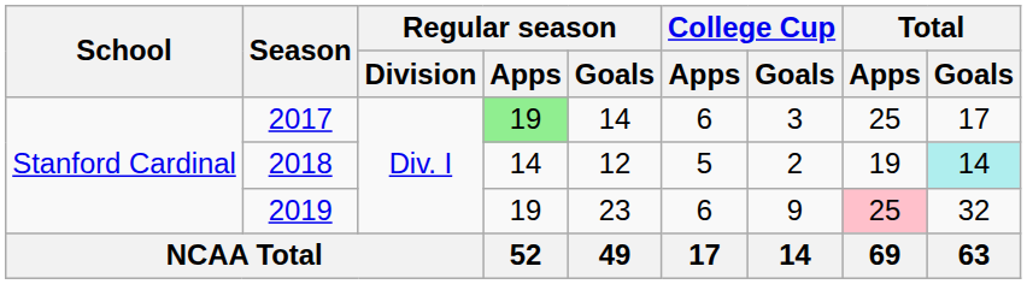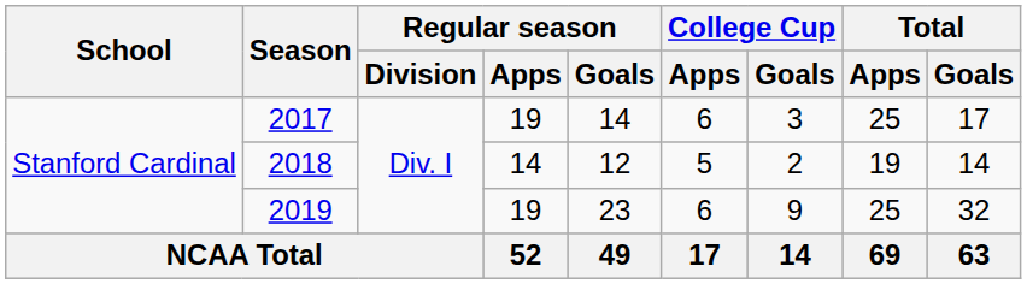2017 | Regular season / Apps: lightgreen background -> no background
2018 | Total / Goals: paleturquoise background -> no background
2019 | Total / Apps: pink background -> no background
